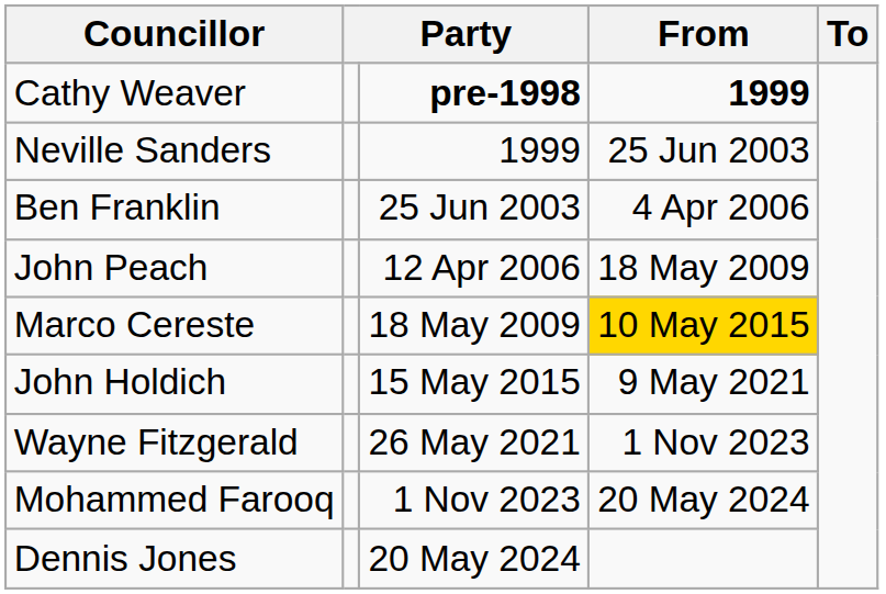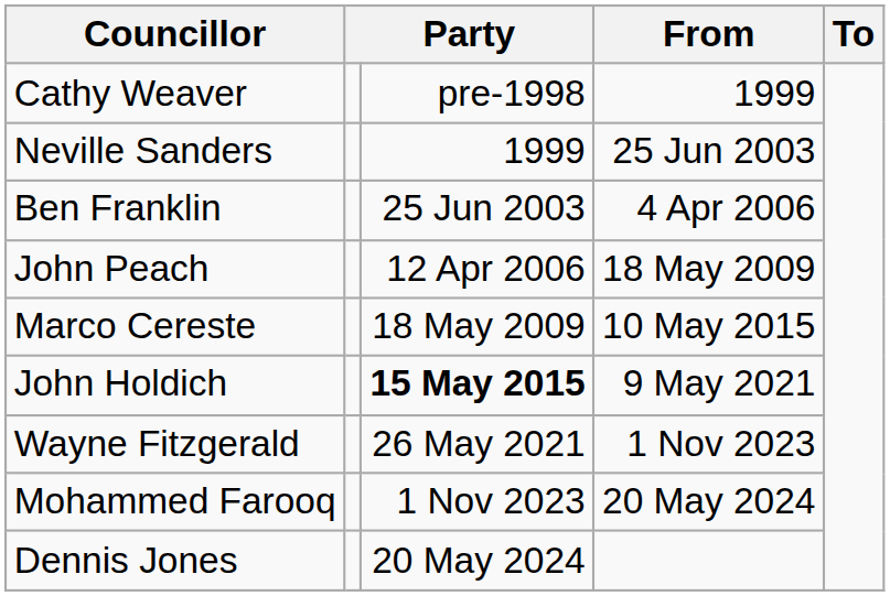Cathy Weaver | column 3: bold -> normal
Cathy Weaver | From: bold -> normal
Marco Cereste | From: gold background -> no background
John Holdich | column 3: normal -> bold
